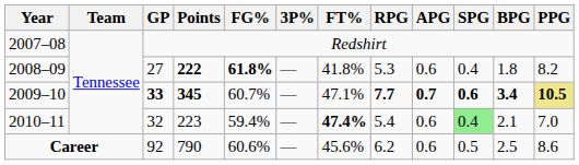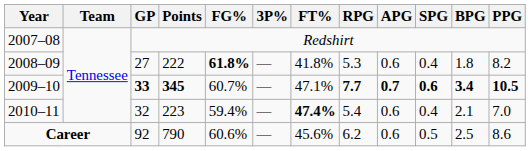2008–09 | Points: bold -> normal
2009–10 | PPG: khaki background -> no background
2010–11 | SPG: lightgreen background -> no background
